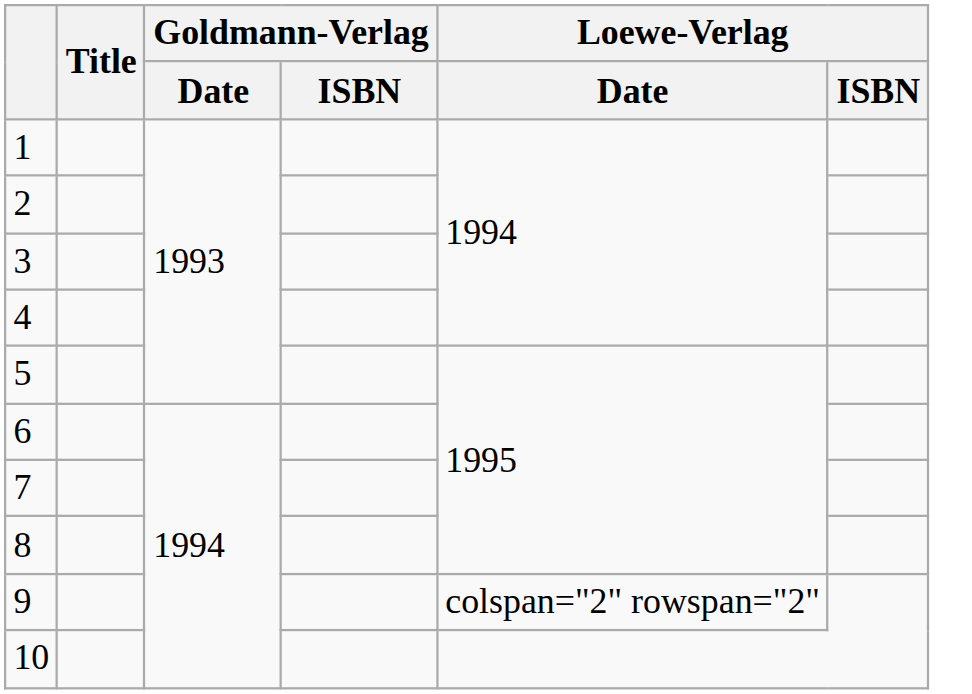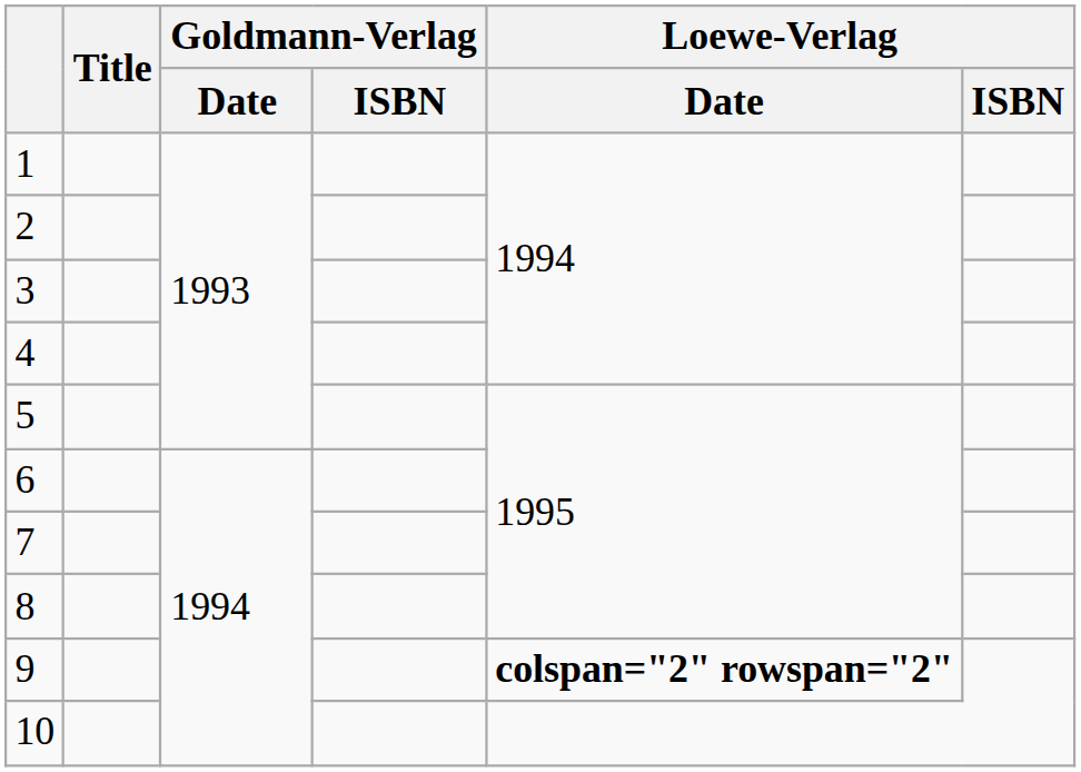9 | Loewe-Verlag / Date: normal -> bold
